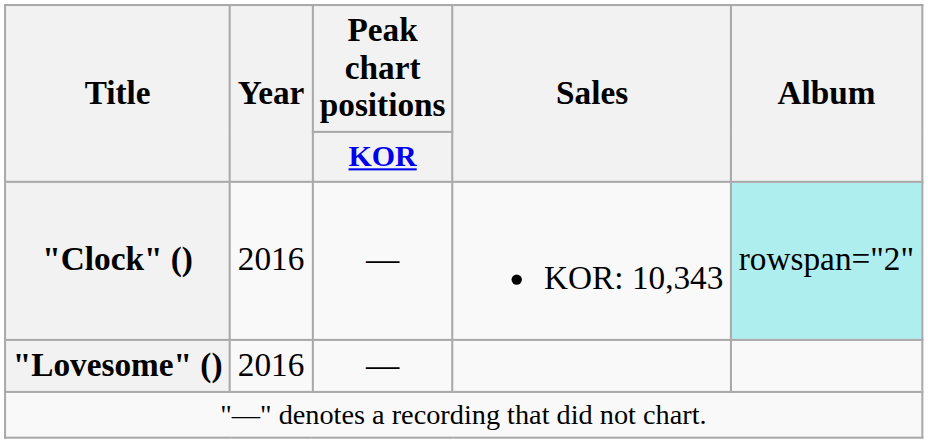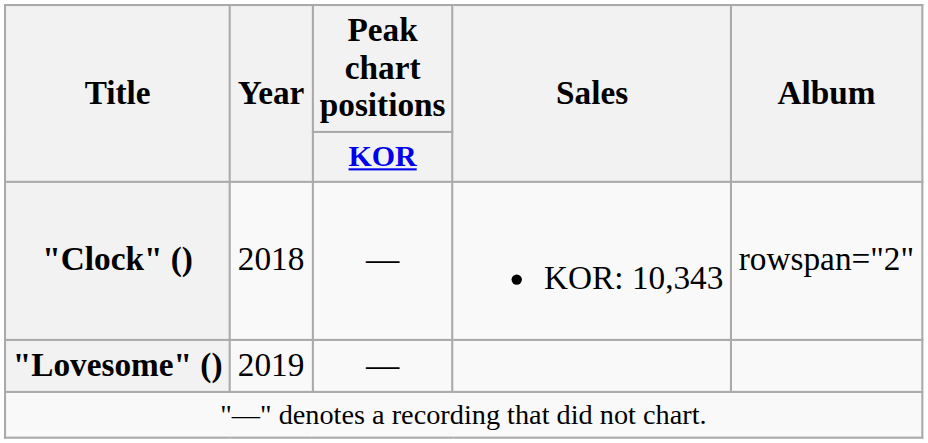"Clock" () | Year: 2016 -> 2018
"Clock" () | Album: paleturquoise background -> no background
"Lovesome" () | Year: 2016 -> 2019
